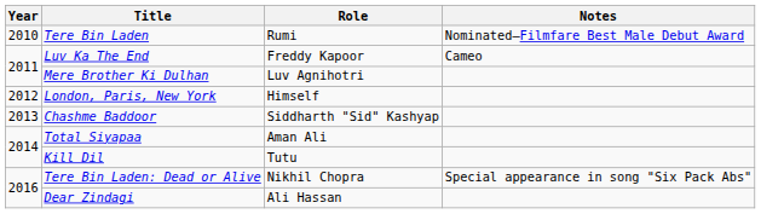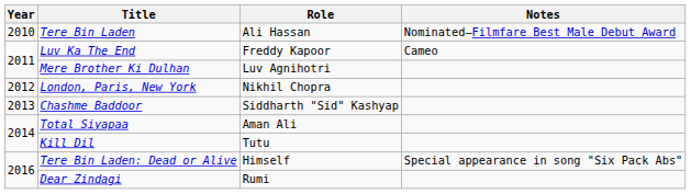Tere Bin Laden | Role: Rumi -> Ali Hassan
London, Paris, New York | Role: Himself -> Nikhil Chopra
Tere Bin Laden: Dead or Alive | Role: Nikhil Chopra -> Himself
Dear Zindagi | Role: Ali Hassan -> Rumi
